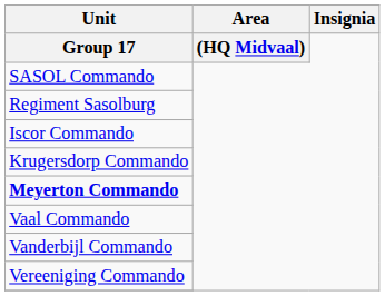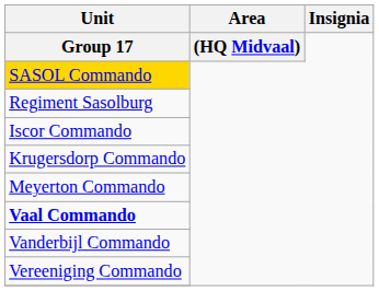SASOL Commando | Unit / Group 17: no background -> gold background
Meyerton Commando | Unit / Group 17: bold -> normal
Vaal Commando | Unit / Group 17: normal -> bold
